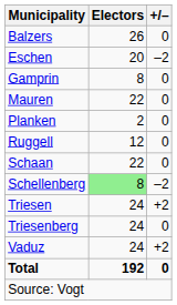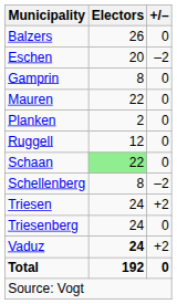Schaan | Electors: no background -> lightgreen background
Schellenberg | Electors: lightgreen background -> no background
Vaduz | Electors: normal -> bold
